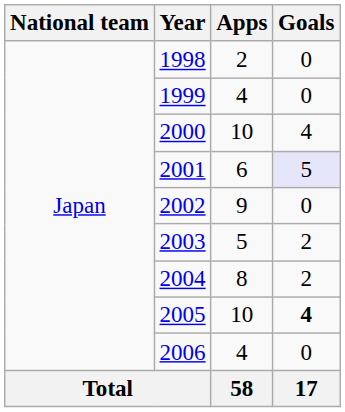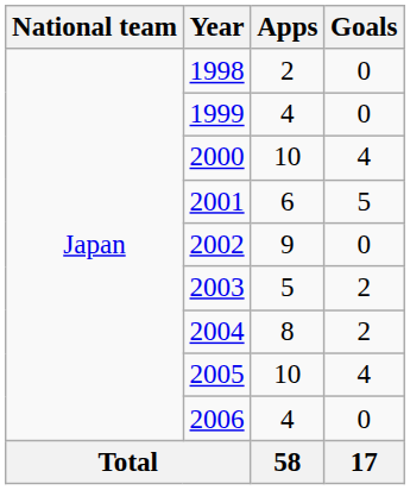2001 | Goals: lavender background -> no background
2005 | Goals: bold -> normal
